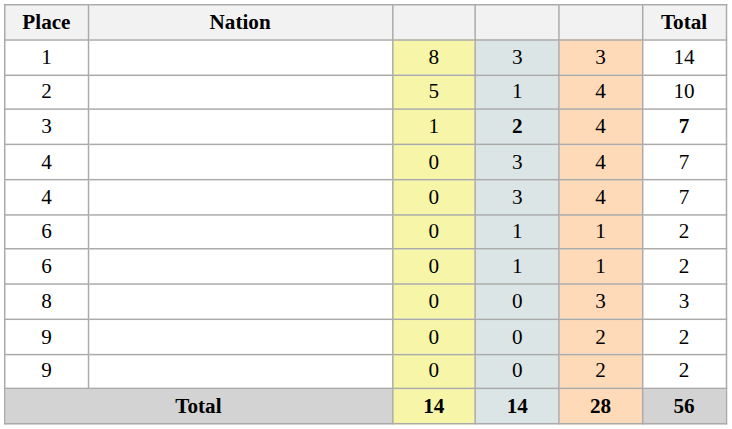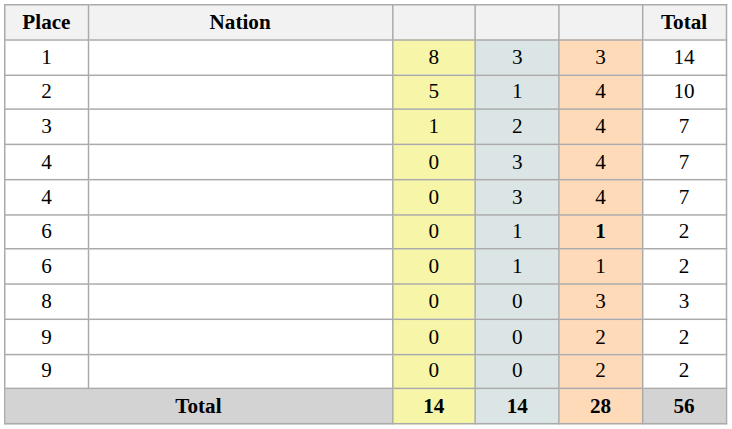row 4 | column 4: bold -> normal
row 4 | Total: bold -> normal
row 7 | column 5: normal -> bold
